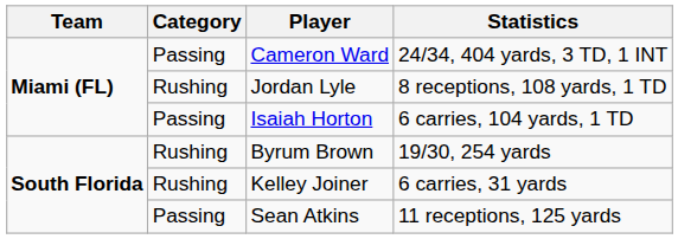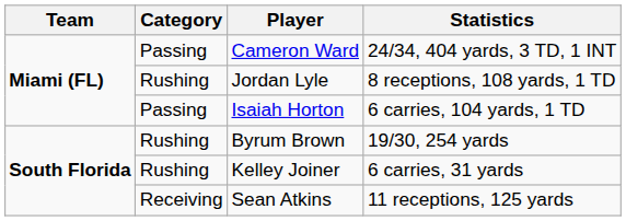Sean Atkins | Category: Passing -> Receiving
